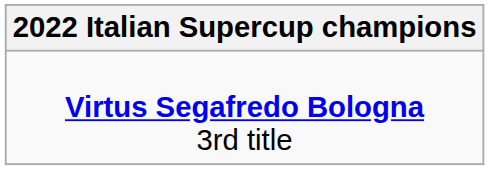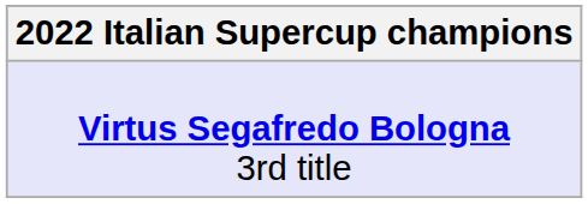row 2 | column 1: no background -> lavender background
